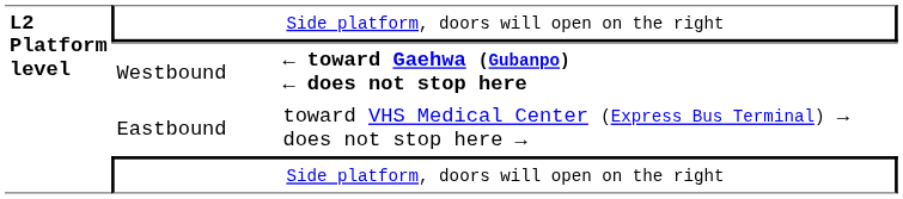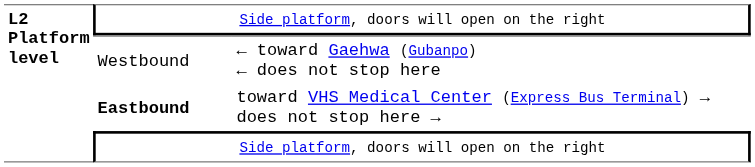Westbound | column 3: bold -> normal
Eastbound | column 2: normal -> bold
